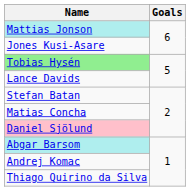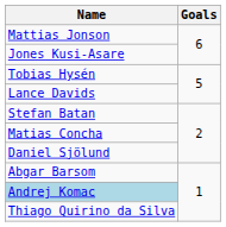Mattias Jonson | Name: paleturquoise background -> no background
Tobias Hysén | Name: lightgreen background -> no background
Daniel Sjölund | Name: pink background -> no background
Abgar Barsom | Name: paleturquoise background -> no background
Andrej Komac | Name: no background -> lightblue background
